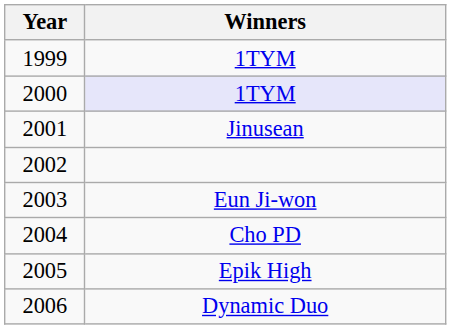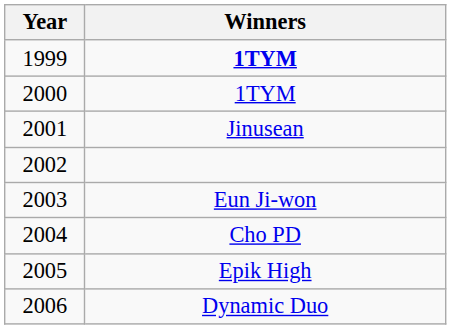1999 | Winners: normal -> bold
2000 | Winners: lavender background -> no background
